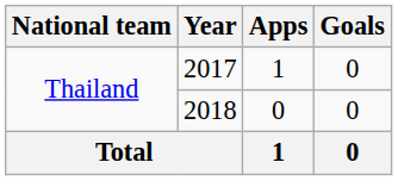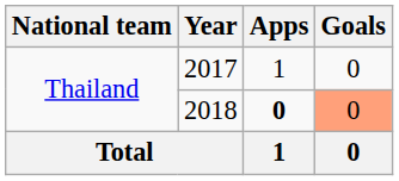2018 | Apps: normal -> bold
2018 | Goals: no background -> lightsalmon background
